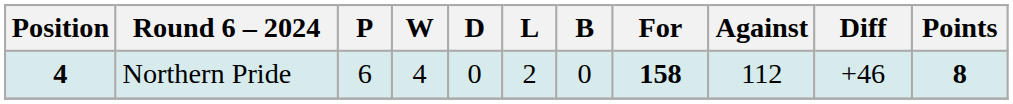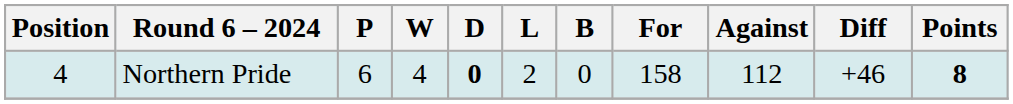Northern Pride | Position: bold -> normal
Northern Pride | D: normal -> bold
Northern Pride | For: bold -> normal
